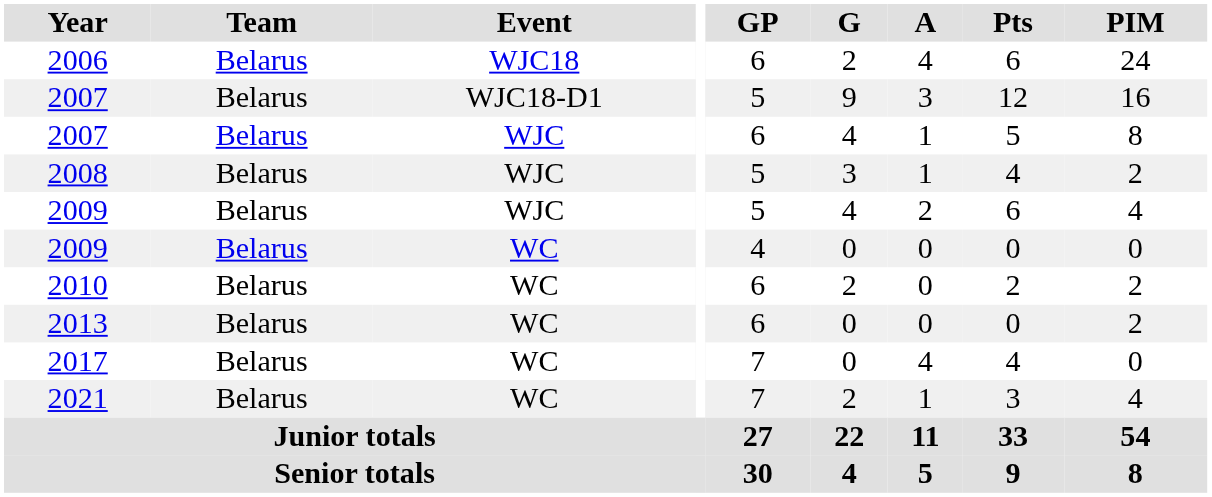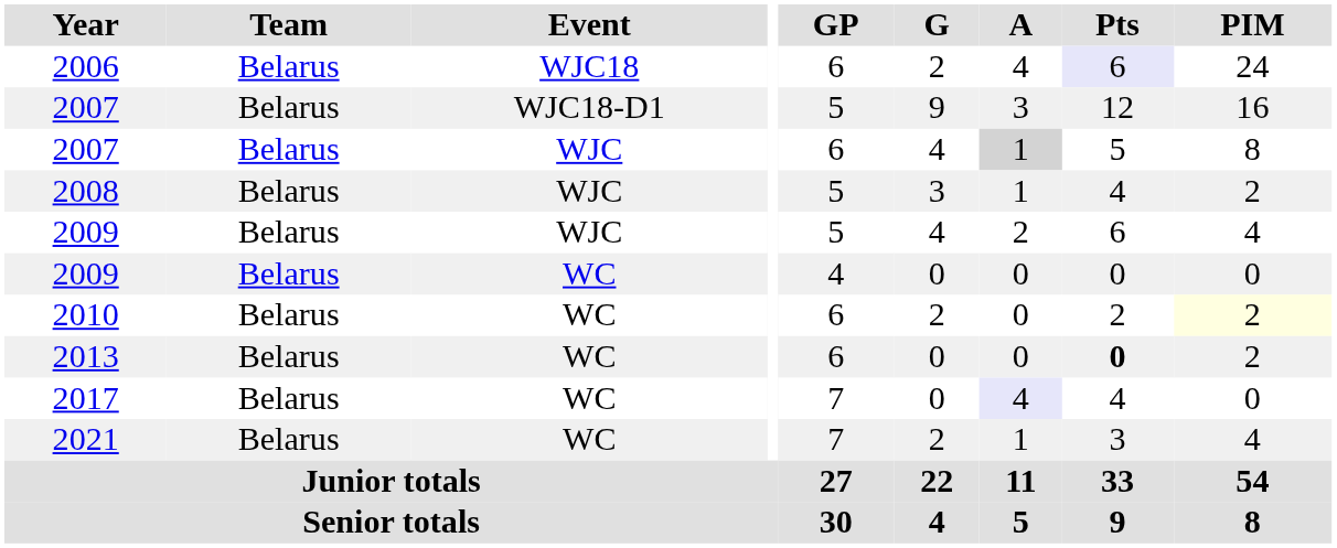2006 | Pts: no background -> lavender background
2007 / WJC | A: no background -> lightgrey background
2010 | PIM: no background -> lightyellow background
2013 | Pts: normal -> bold
2017 | A: no background -> lavender background
